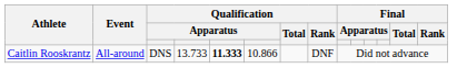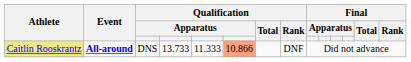row 4 | Athlete: no background -> khaki background
row 4 | Event: normal -> bold
row 4 | column 5: bold -> normal
row 4 | column 6: no background -> lightsalmon background
